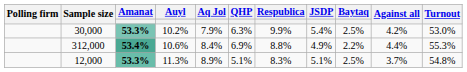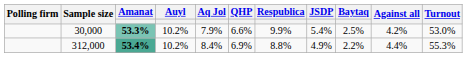30,000 | QHP: 6.3% -> 6.6%
312,000 | Auyl: 10.6% -> 10.2%
- row: 12,000 | 53.3% | 11.3% | 8.9% | 5.1% | 8.3% | 5.1% | 2.5% | 3.7% | 54.8%
